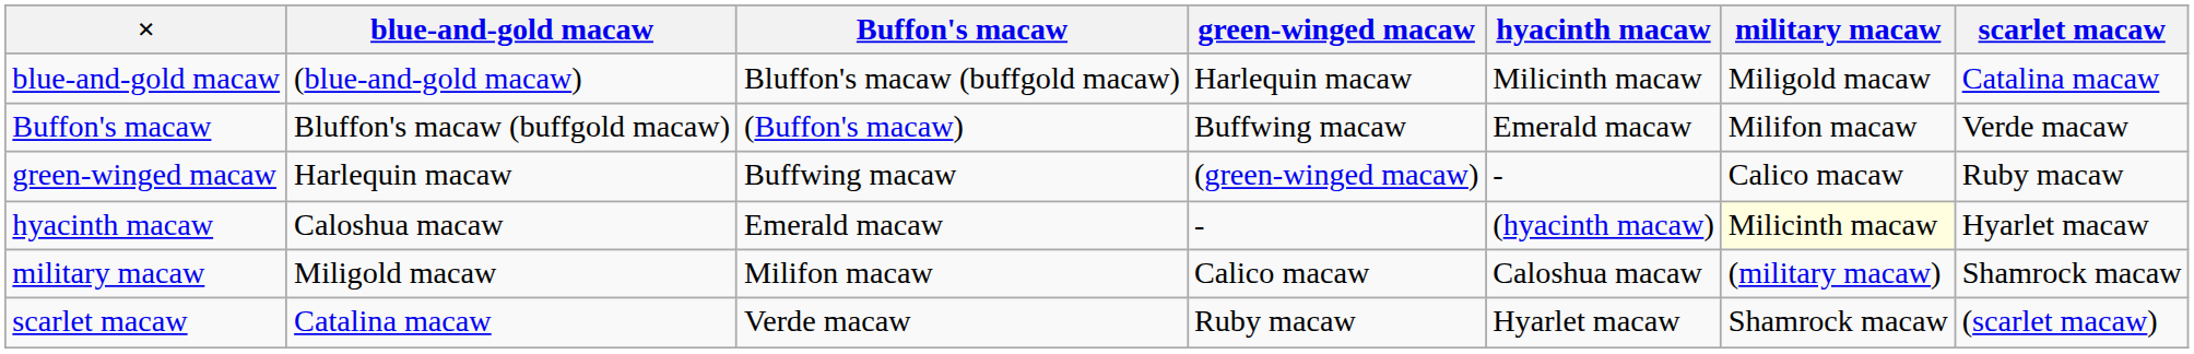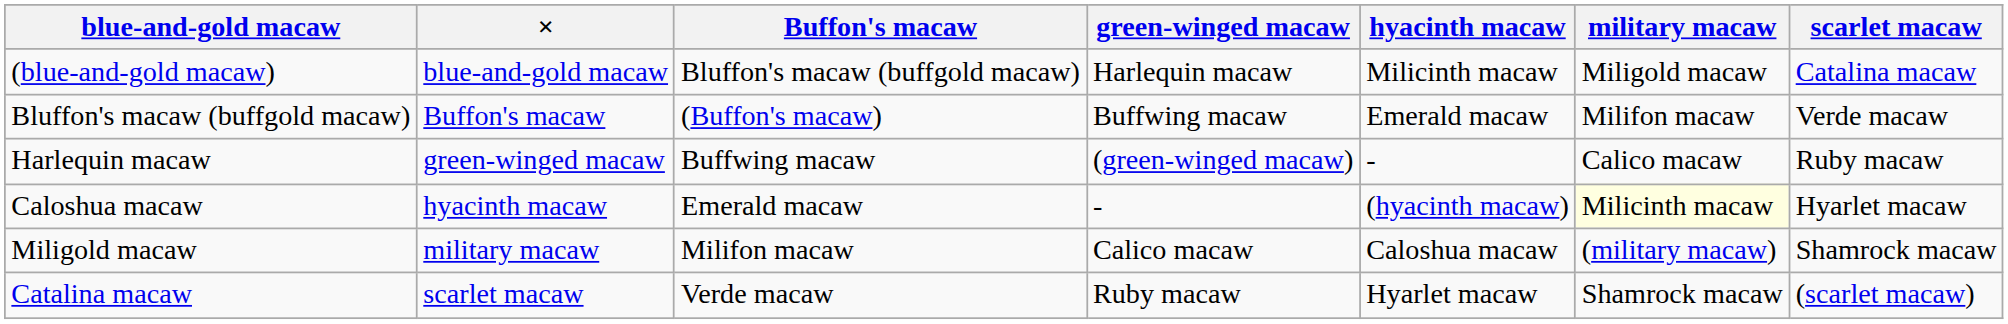columns swapped: × <-> blue-and-gold macaw
